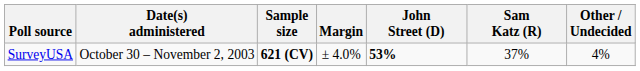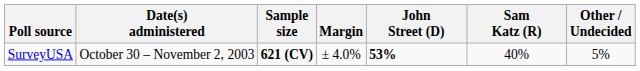SurveyUSA | Sam Katz (R): 37% -> 40%
SurveyUSA | Other / Undecided: 4% -> 5%
